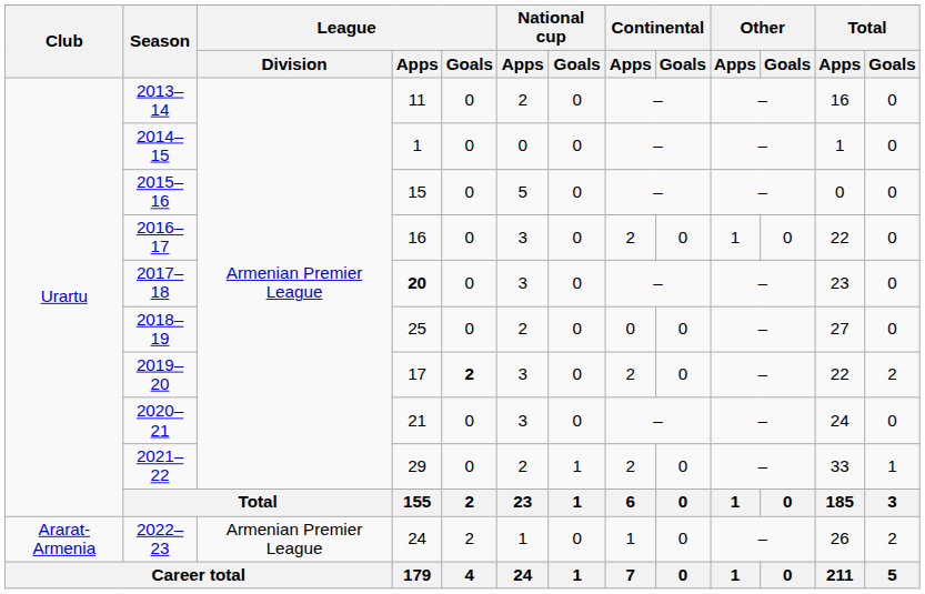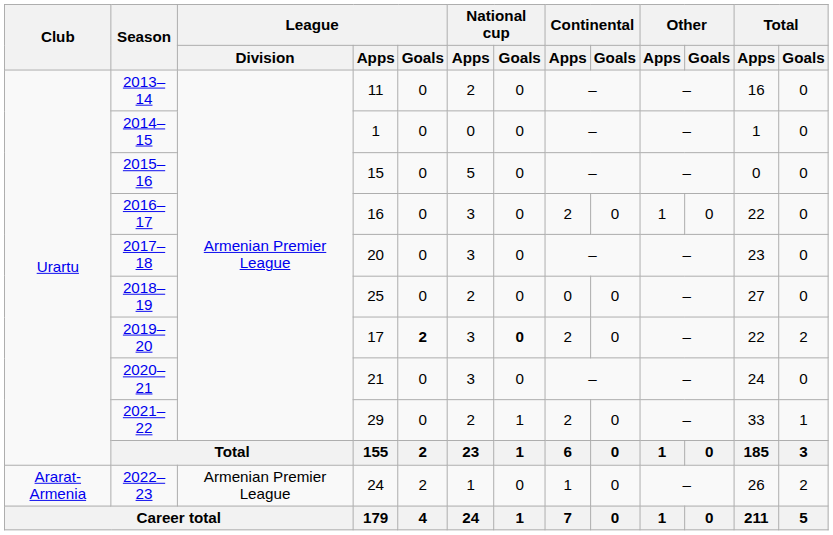2017–18 | League / Apps: bold -> normal
2019–20 | National cup / Goals: normal -> bold
